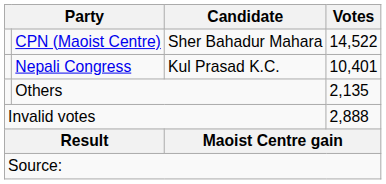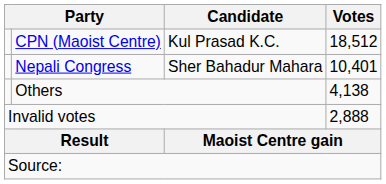CPN (Maoist Centre) | Candidate: Sher Bahadur Mahara -> Kul Prasad K.C.
CPN (Maoist Centre) | Votes: 14,522 -> 18,512
Nepali Congress | Candidate: Kul Prasad K.C. -> Sher Bahadur Mahara
Others | Votes: 2,135 -> 4,138
